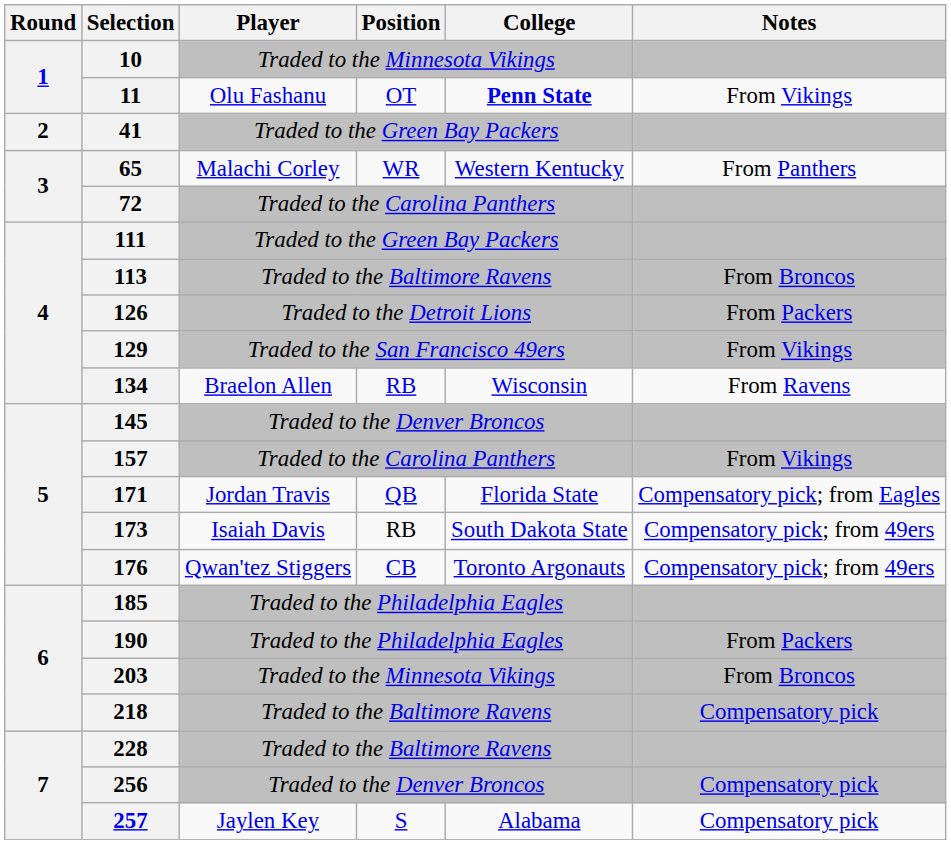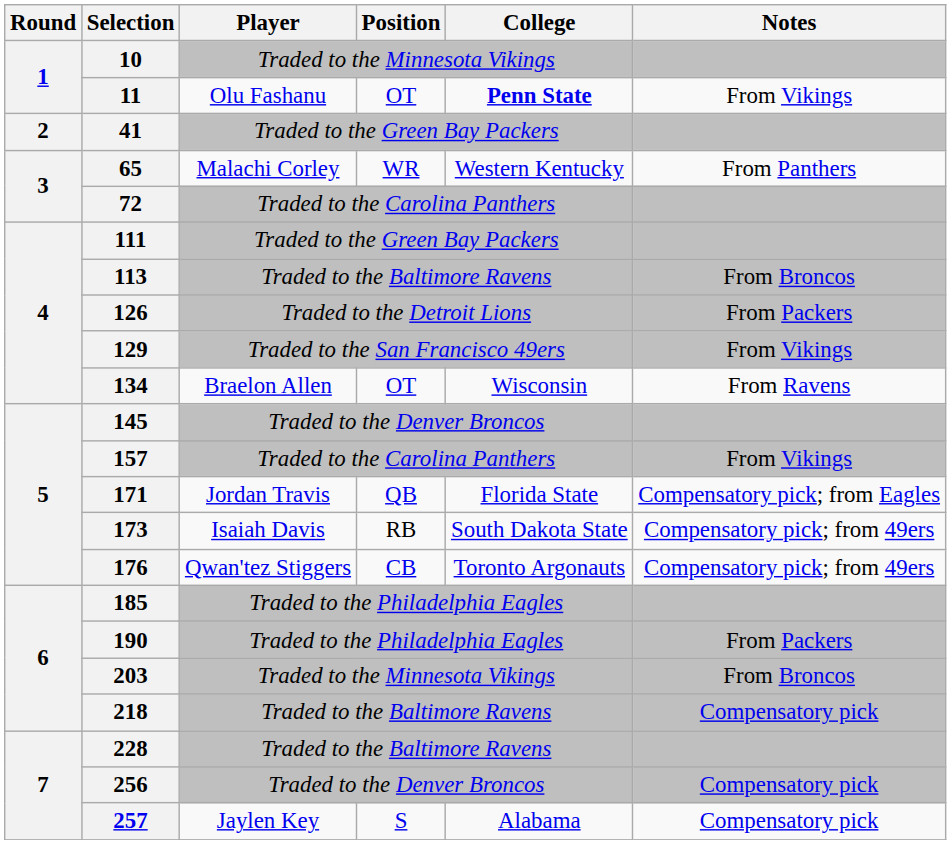134 | Position: RB -> OT
